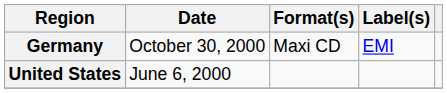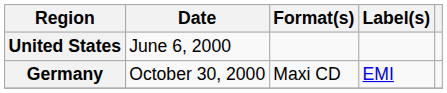rows swapped: United States <-> Germany
